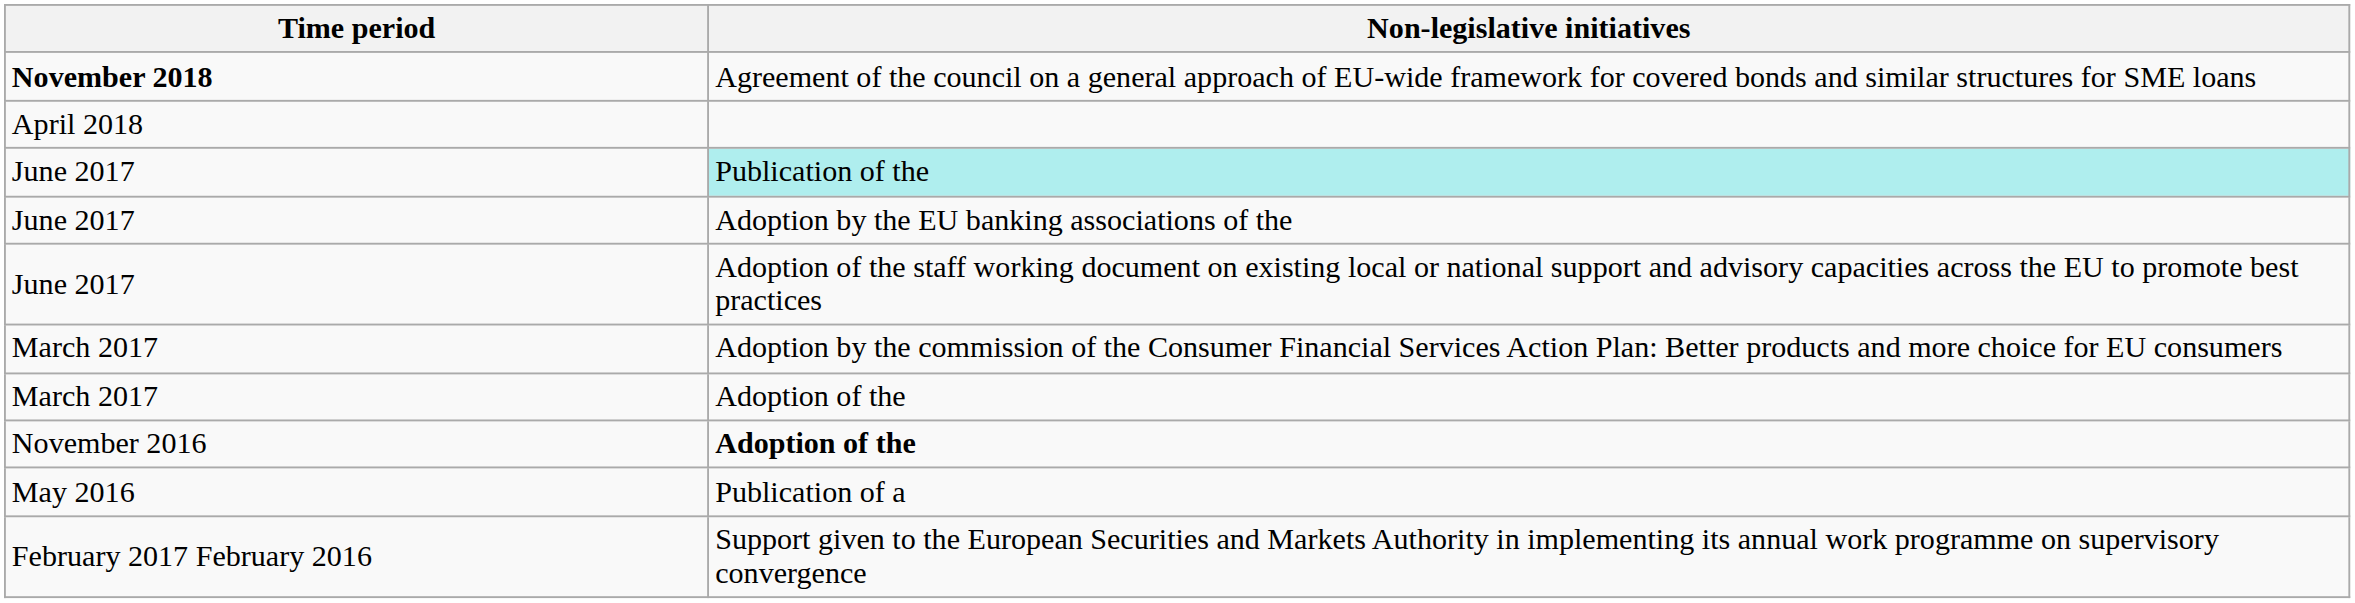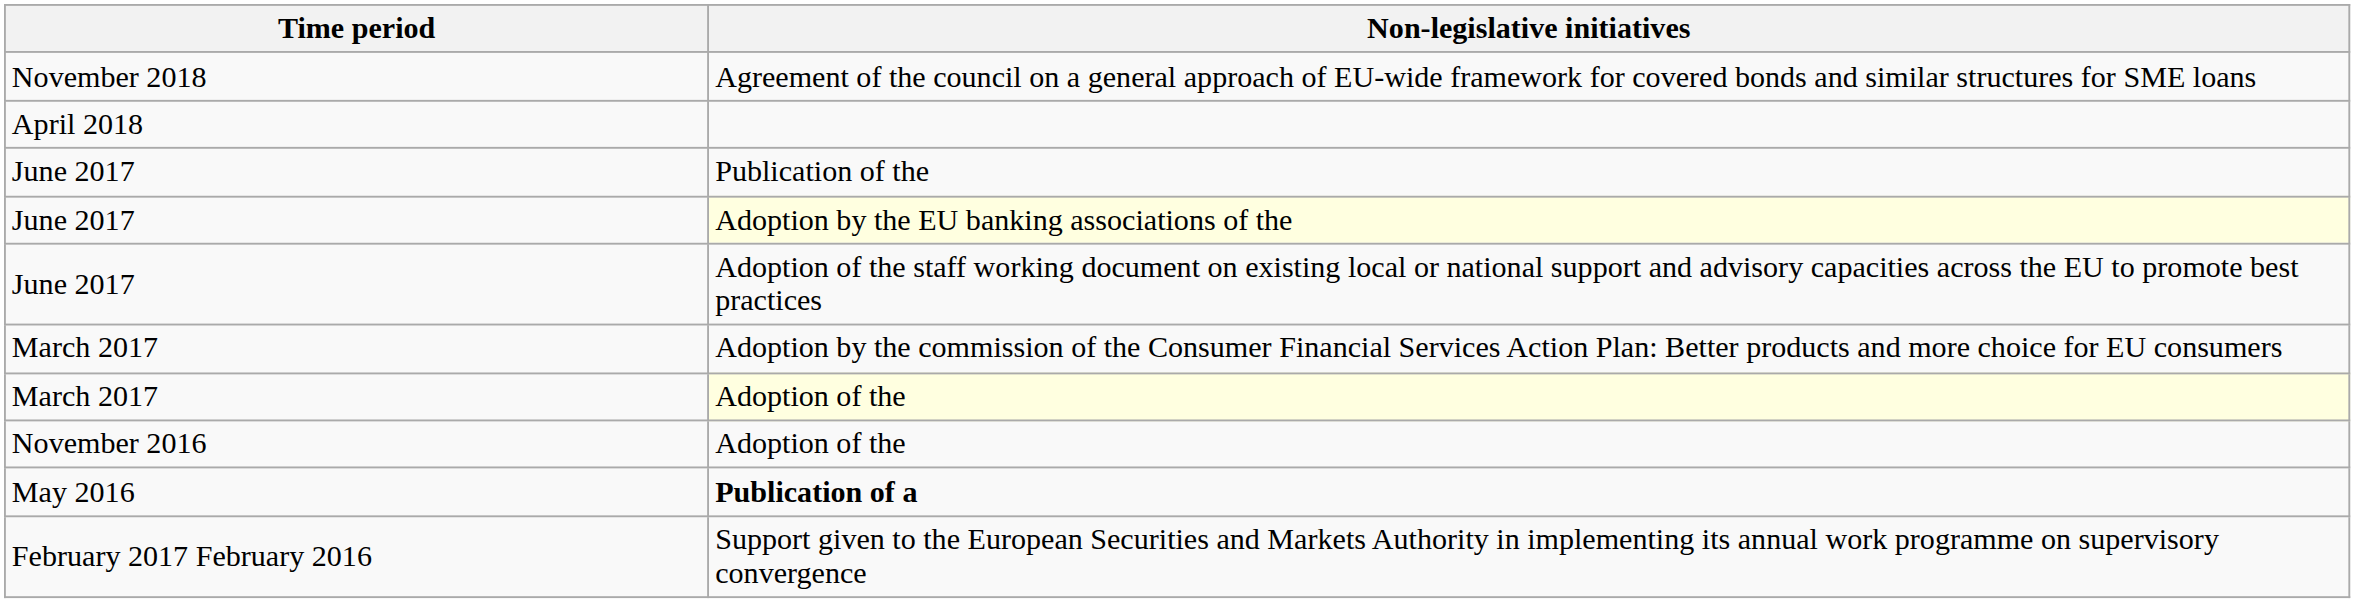row 2 | Time period: bold -> normal
row 4 | Non-legislative initiatives: paleturquoise background -> no background
row 5 | Non-legislative initiatives: no background -> lightyellow background
row 8 | Non-legislative initiatives: no background -> lightyellow background
row 9 | Non-legislative initiatives: bold -> normal
row 10 | Non-legislative initiatives: normal -> bold
